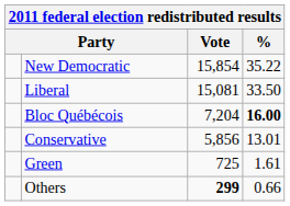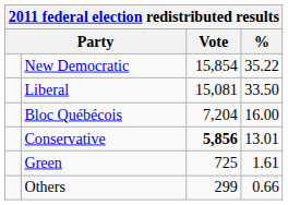Bloc Québécois | %: bold -> normal
Conservative | Vote: normal -> bold
Others | Vote: bold -> normal
